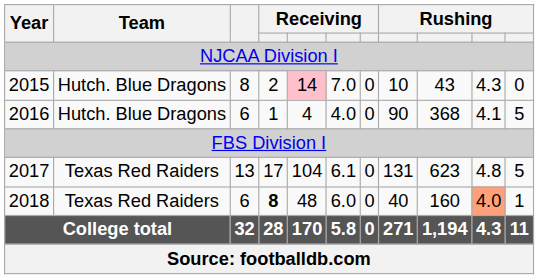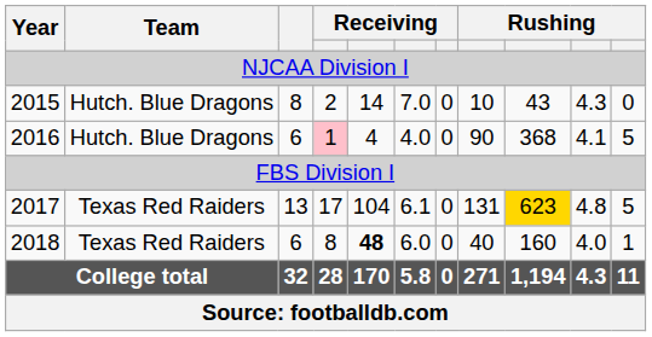2015 | column 5: pink background -> no background
2016 | column 4: no background -> pink background
2017 | column 9: no background -> gold background
2018 | column 4: bold -> normal
2018 | column 5: normal -> bold
2018 | column 10: lightsalmon background -> no background
